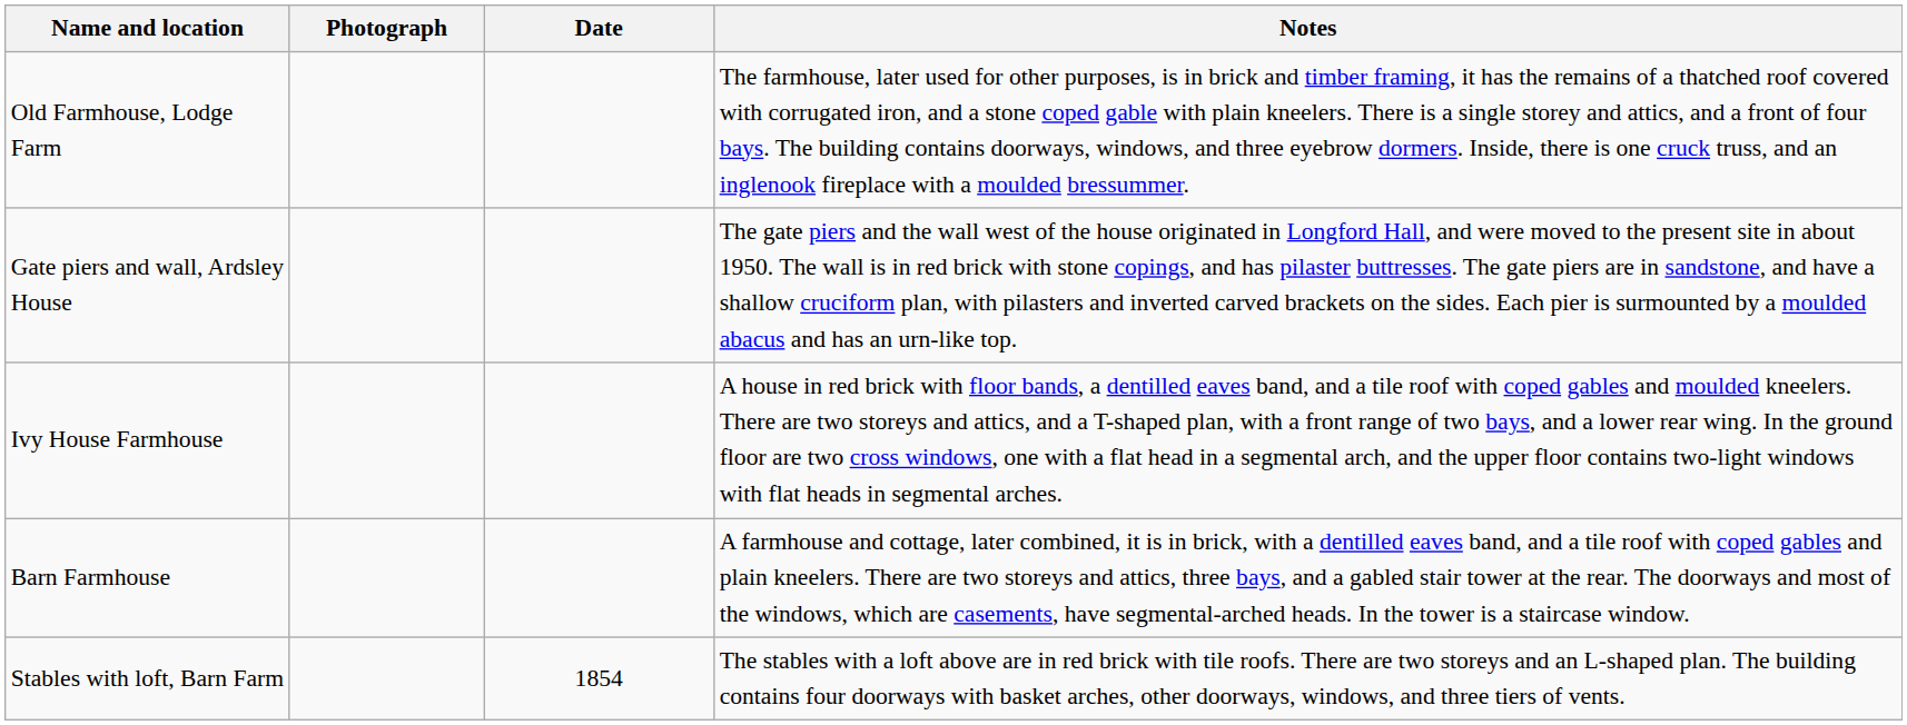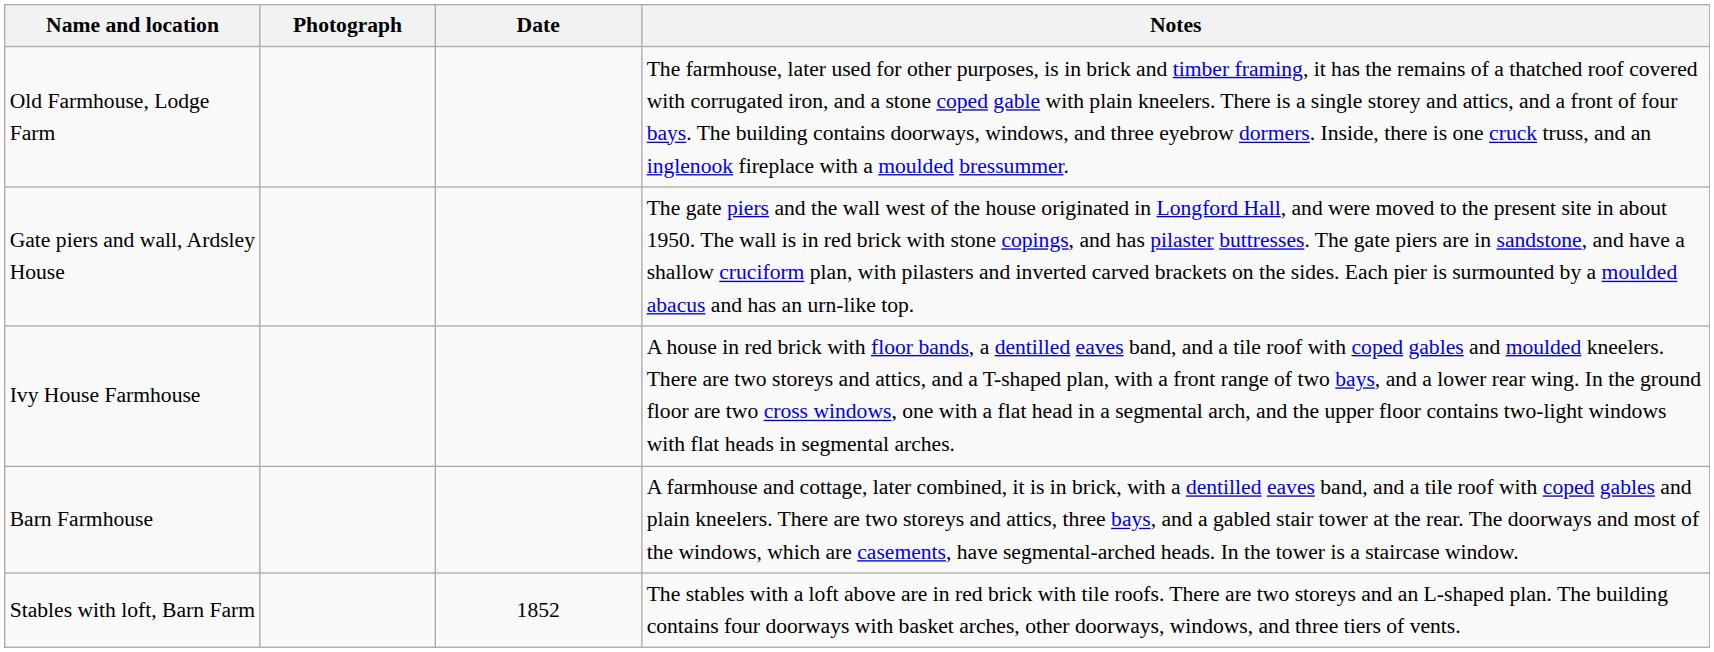Stables with loft, Barn Farm | Date: 1854 -> 1852
